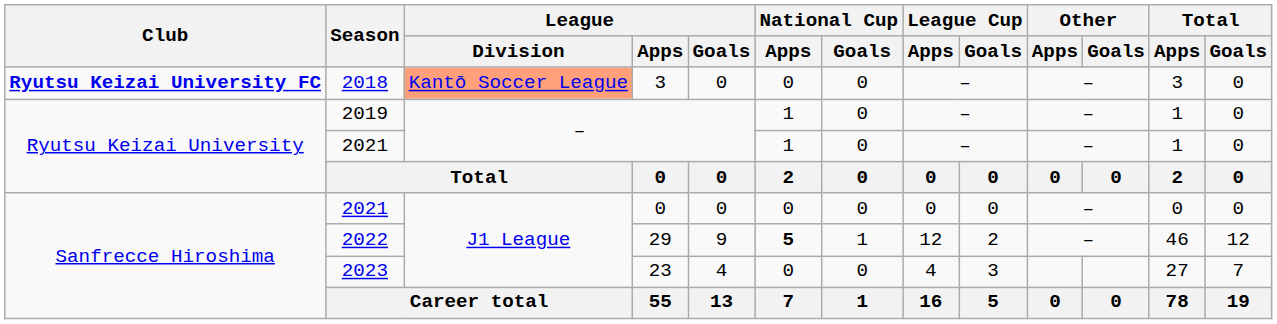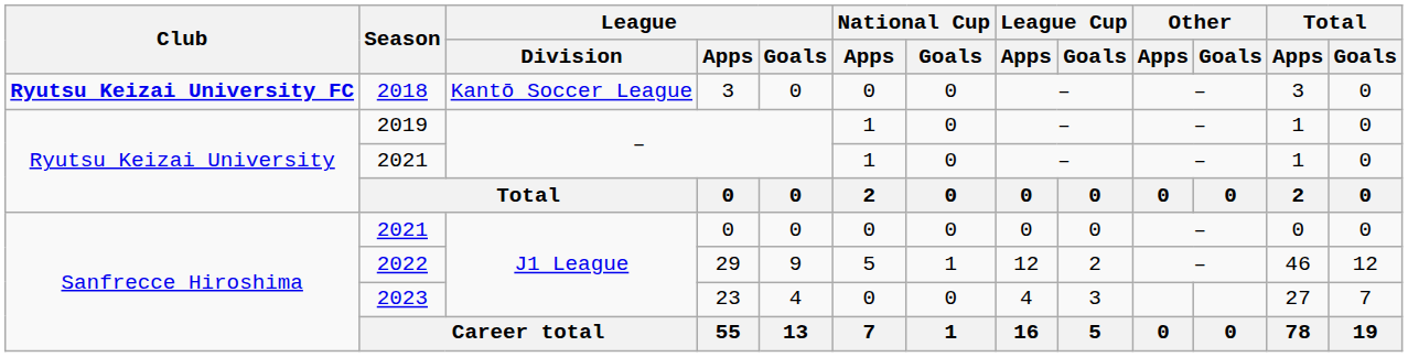2018 | League / Division: lightsalmon background -> no background
2022 | National Cup / Apps: bold -> normal
